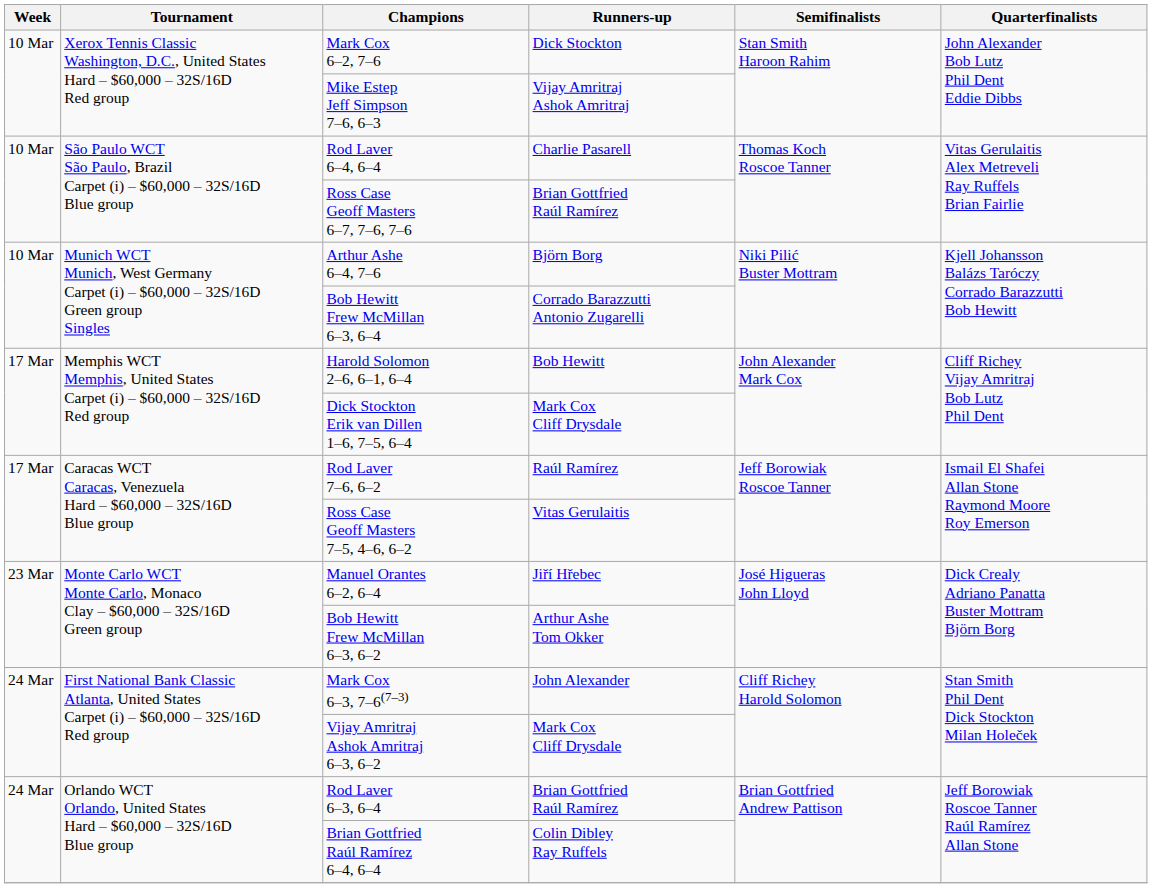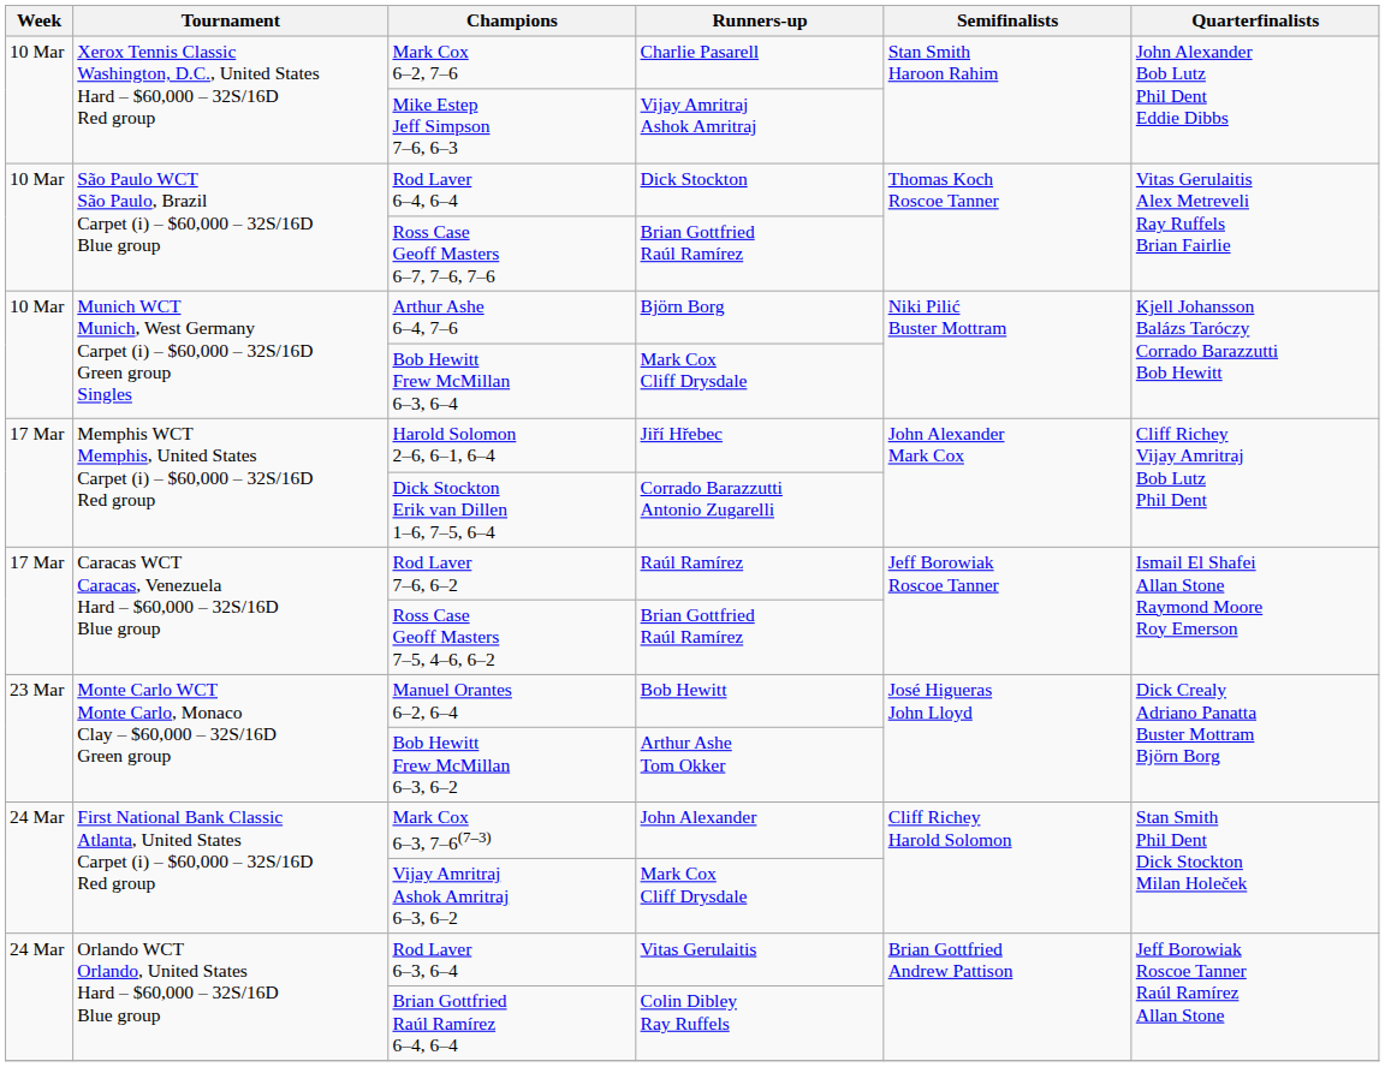Mark Cox 6–2, 7–6 | Runners-up: Dick Stockton -> Charlie Pasarell
Rod Laver 6–4, 6–4 | Runners-up: Charlie Pasarell -> Dick Stockton
Bob Hewitt Frew McMillan 6–3, 6–4 | Runners-up: Corrado Barazzutti Antonio Zugarelli -> Mark Cox Cliff Drysdale
Harold Solomon 2–6, 6–1, 6–4 | Runners-up: Bob Hewitt -> Jiří Hřebec
Dick Stockton Erik van Dillen 1–6, 7–5, 6–4 | Runners-up: Mark Cox Cliff Drysdale -> Corrado Barazzutti Antonio Zugarelli
Ross Case Geoff Masters 7–5, 4–6, 6–2 | Runners-up: Vitas Gerulaitis -> Brian Gottfried Raúl Ramírez
Manuel Orantes 6–2, 6–4 | Runners-up: Jiří Hřebec -> Bob Hewitt
Rod Laver 6–3, 6–4 | Runners-up: Brian Gottfried Raúl Ramírez -> Vitas Gerulaitis
